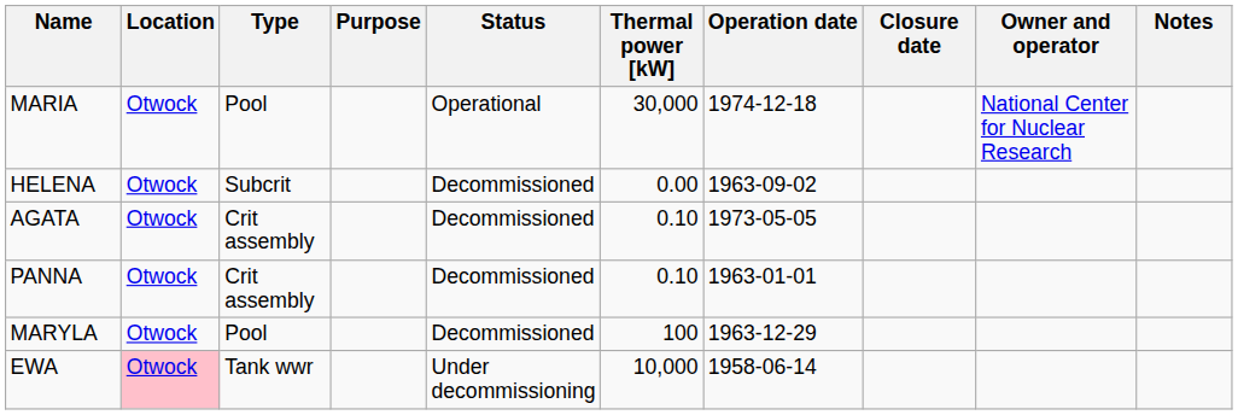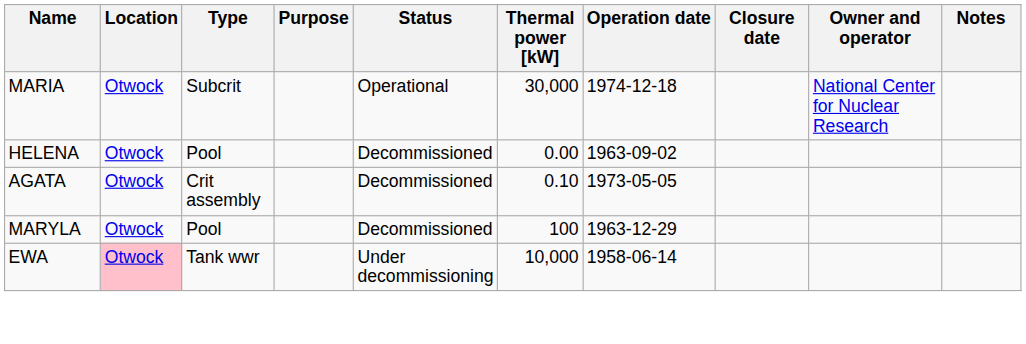MARIA | Type: Pool -> Subcrit
HELENA | Type: Subcrit -> Pool
- row: PANNA | Otwock | Crit assembly | Decommissioned | 0.10 | 1963-01-01
